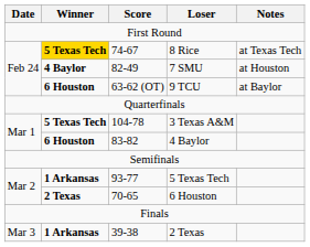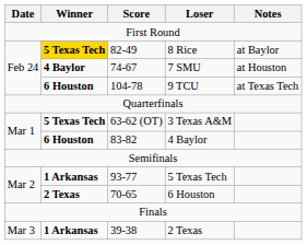8 Rice | Score: 74-67 -> 82-49
8 Rice | Notes: at Texas Tech -> at Baylor
7 SMU | Score: 82-49 -> 74-67
9 TCU | Score: 63-62 (OT) -> 104-78
9 TCU | Notes: at Baylor -> at Texas Tech
3 Texas A&M | Score: 104-78 -> 63-62 (OT)
